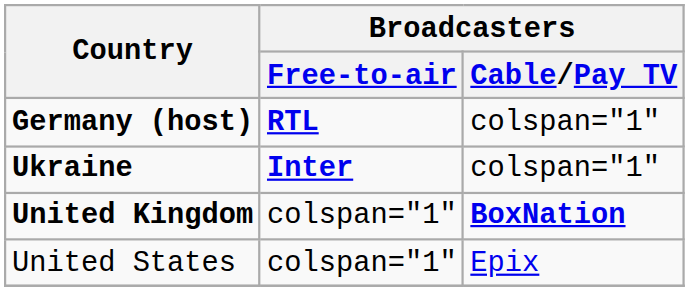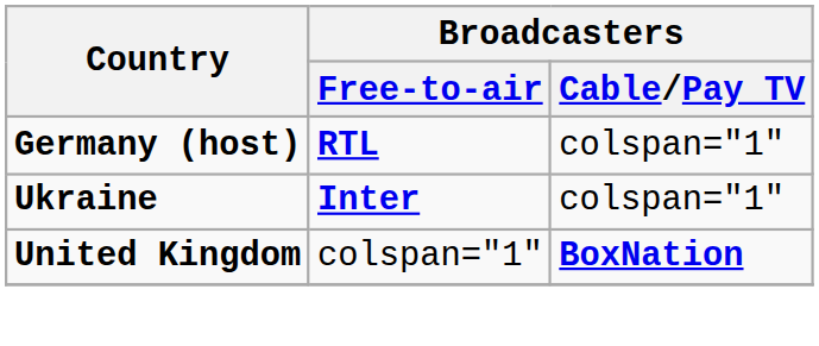- row: United States | colspan="1" | Epix
